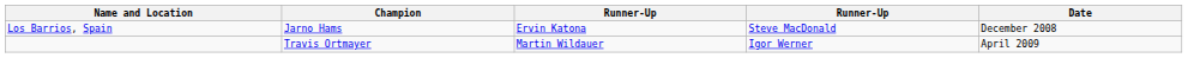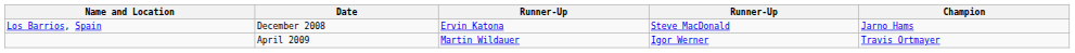columns swapped: Champion <-> Date
